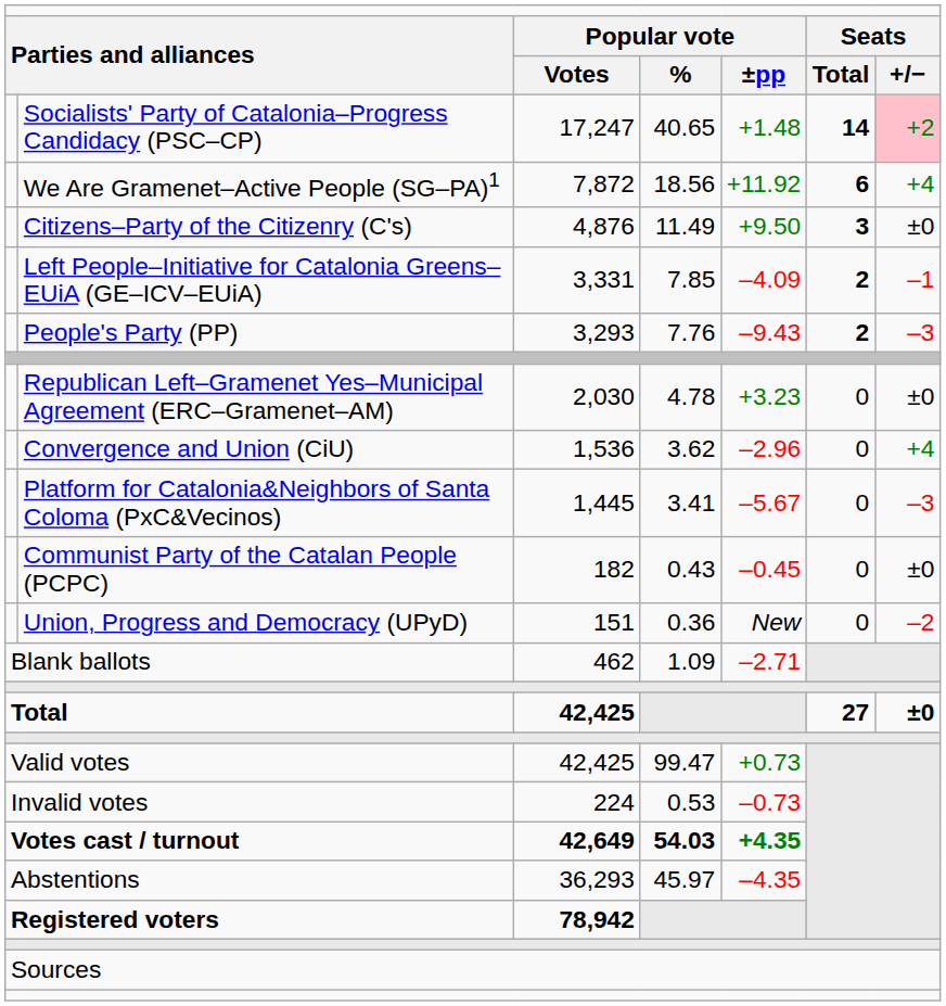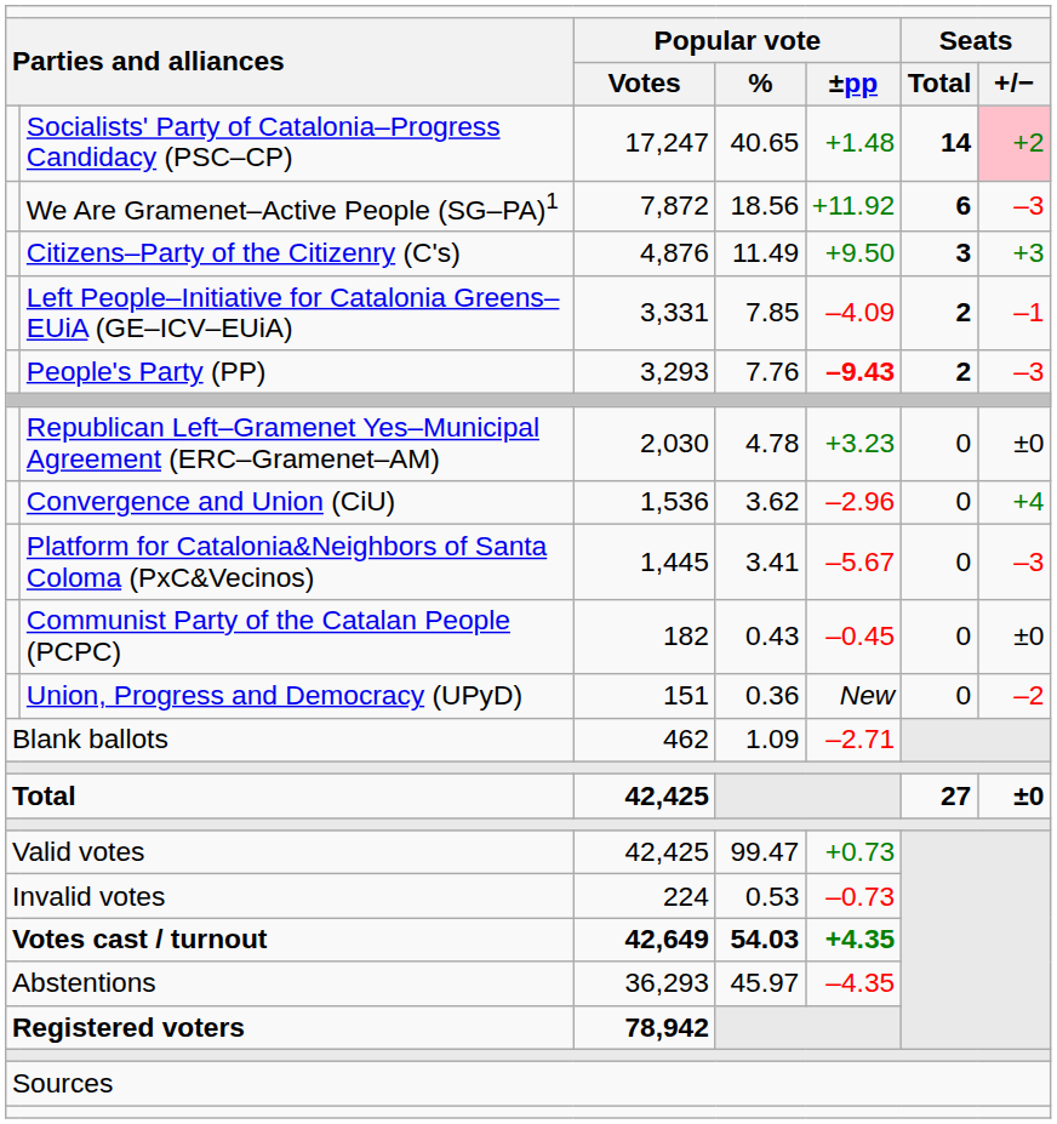We Are Gramenet–Active People (SG–PA)1 | column 7: +4 -> –3
Citizens–Party of the Citizenry (C's) | column 7: ±0 -> +3
People's Party (PP) | column 5: normal -> bold
